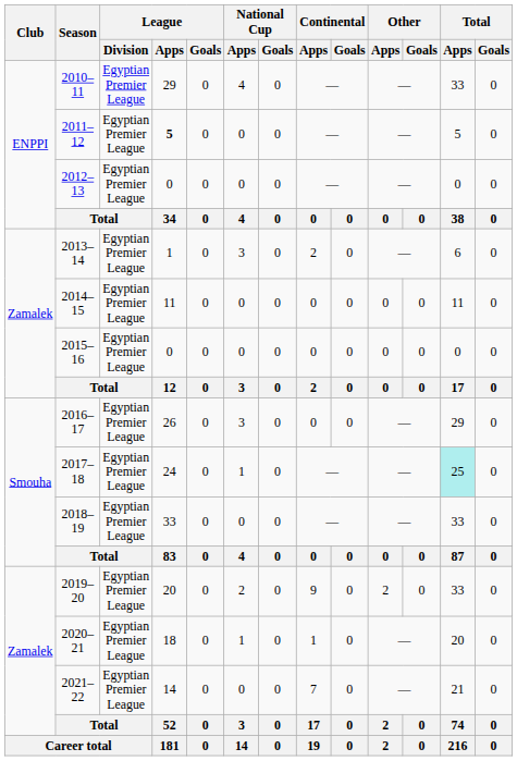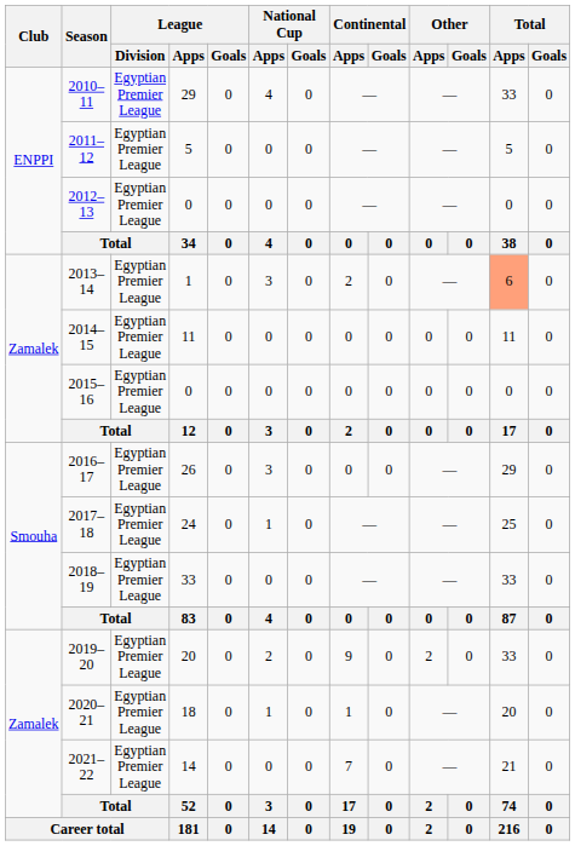2011–12 | League / Apps: bold -> normal
2013–14 | Total / Apps: no background -> lightsalmon background
2017–18 | Total / Apps: paleturquoise background -> no background
